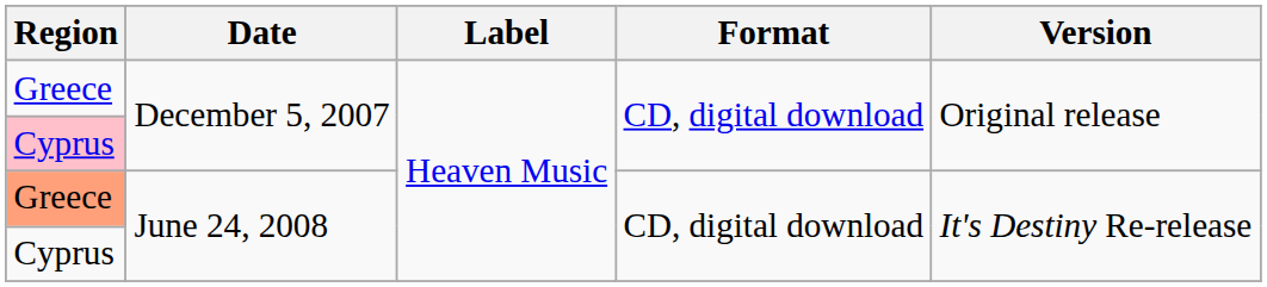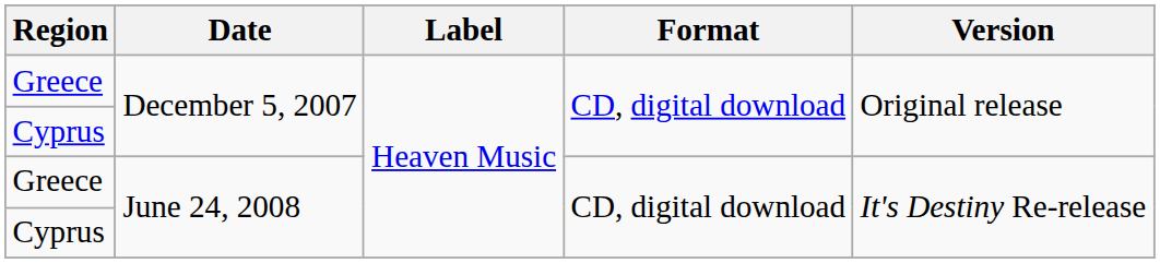Cyprus / December 5, 2007 | Region: pink background -> no background
Greece / June 24, 2008 | Region: lightsalmon background -> no background
